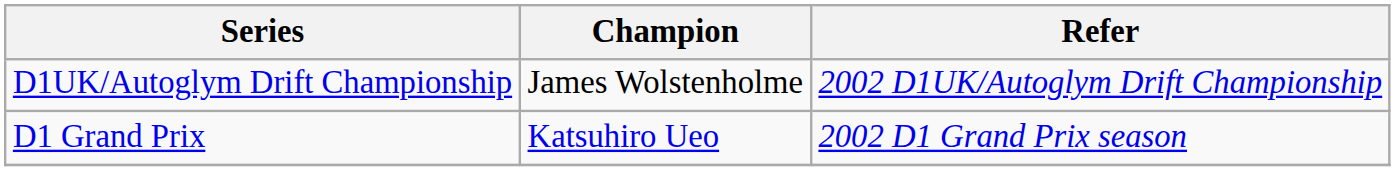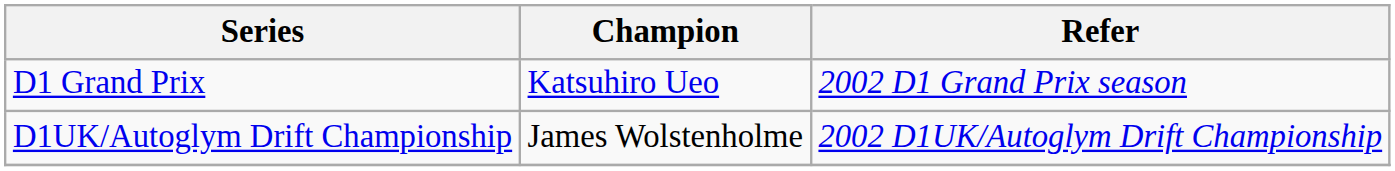rows swapped: D1 Grand Prix <-> D1UK/Autoglym Drift Championship
